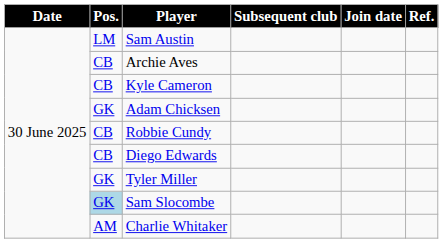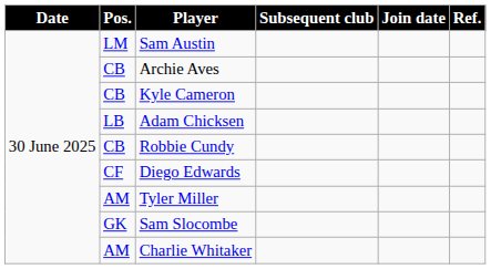Adam Chicksen | Pos.: GK -> LB
Diego Edwards | Pos.: CB -> CF
Tyler Miller | Pos.: GK -> AM
Sam Slocombe | Pos.: lightblue background -> no background
